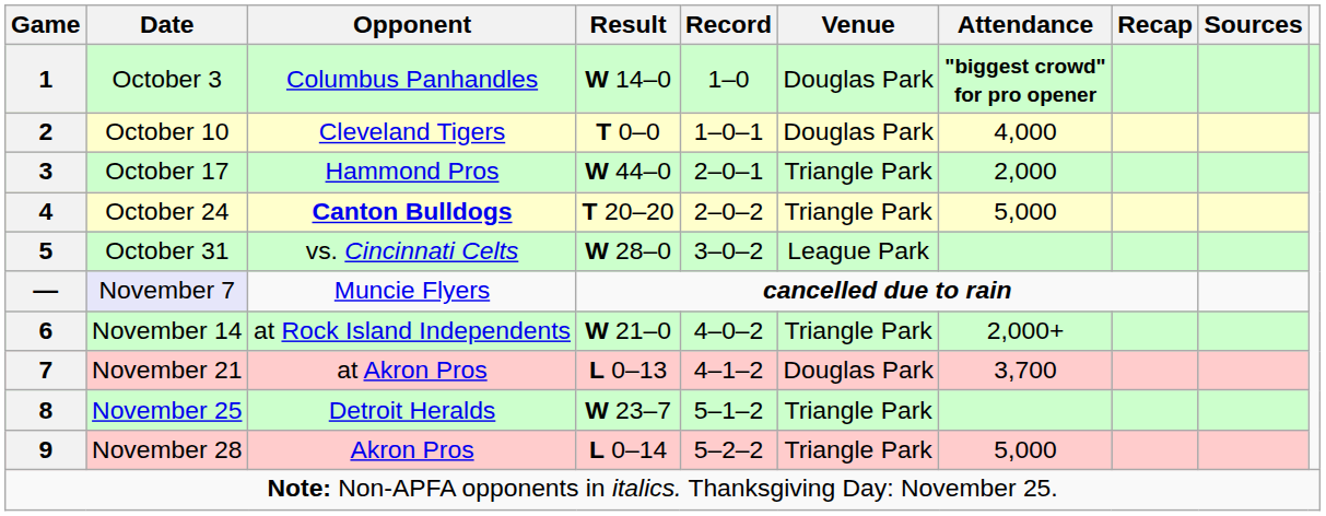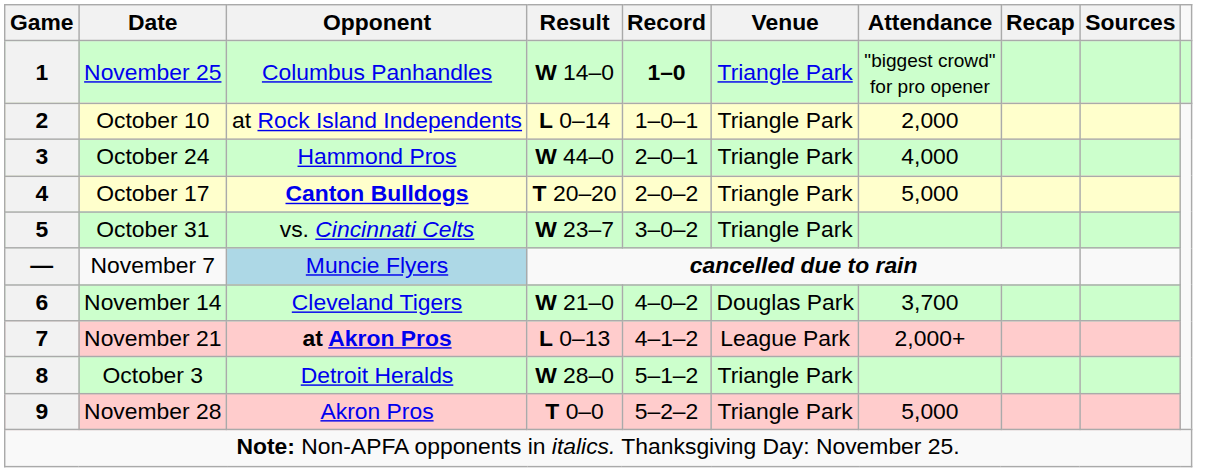1 | Date: October 3 -> November 25
1 | Record: normal -> bold
1 | Venue: Douglas Park -> Triangle Park
1 | Attendance: bold -> normal
2 | Opponent: Cleveland Tigers -> at Rock Island Independents
2 | Result: T 0–0 -> L 0–14
2 | Venue: Douglas Park -> Triangle Park
2 | Attendance: 4,000 -> 2,000
3 | Date: October 17 -> October 24
3 | Attendance: 2,000 -> 4,000
4 | Date: October 24 -> October 17
5 | Result: W 28–0 -> W 23–7
5 | Venue: League Park -> Triangle Park
— | Date: lavender background -> no background
— | Opponent: no background -> lightblue background
6 | Opponent: at Rock Island Independents -> Cleveland Tigers
6 | Venue: Triangle Park -> Douglas Park
6 | Attendance: 2,000+ -> 3,700
7 | Opponent: normal -> bold
7 | Venue: Douglas Park -> League Park
7 | Attendance: 3,700 -> 2,000+
8 | Date: November 25 -> October 3
8 | Result: W 23–7 -> W 28–0
9 | Result: L 0–14 -> T 0–0
